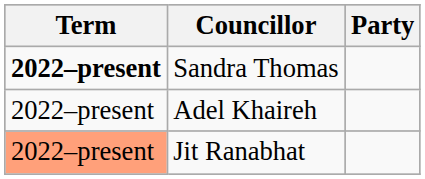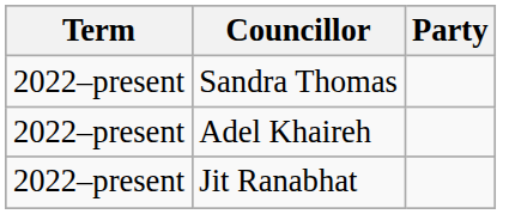Sandra Thomas | Term: bold -> normal
Jit Ranabhat | Term: lightsalmon background -> no background
